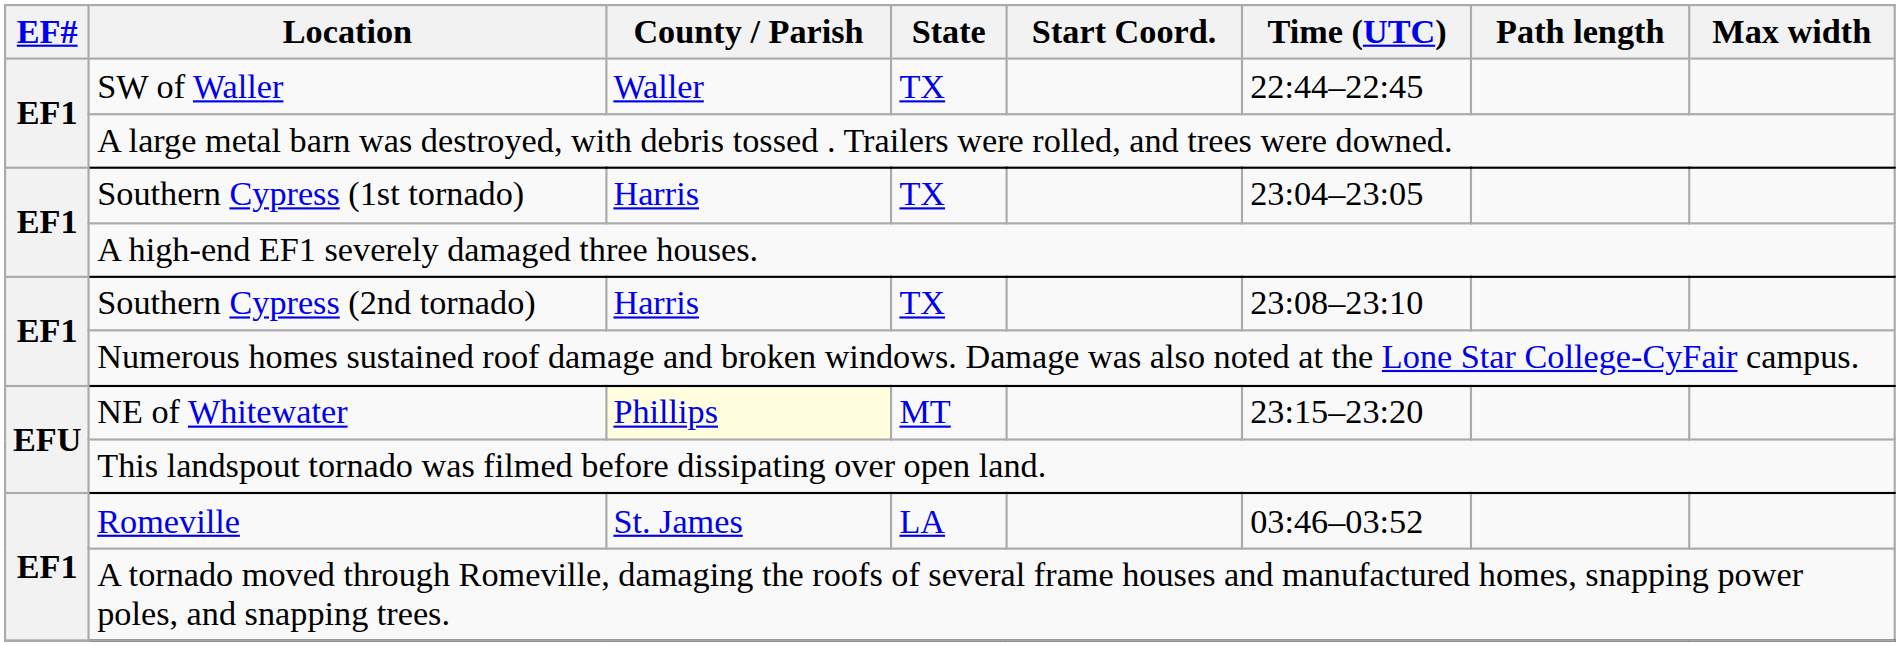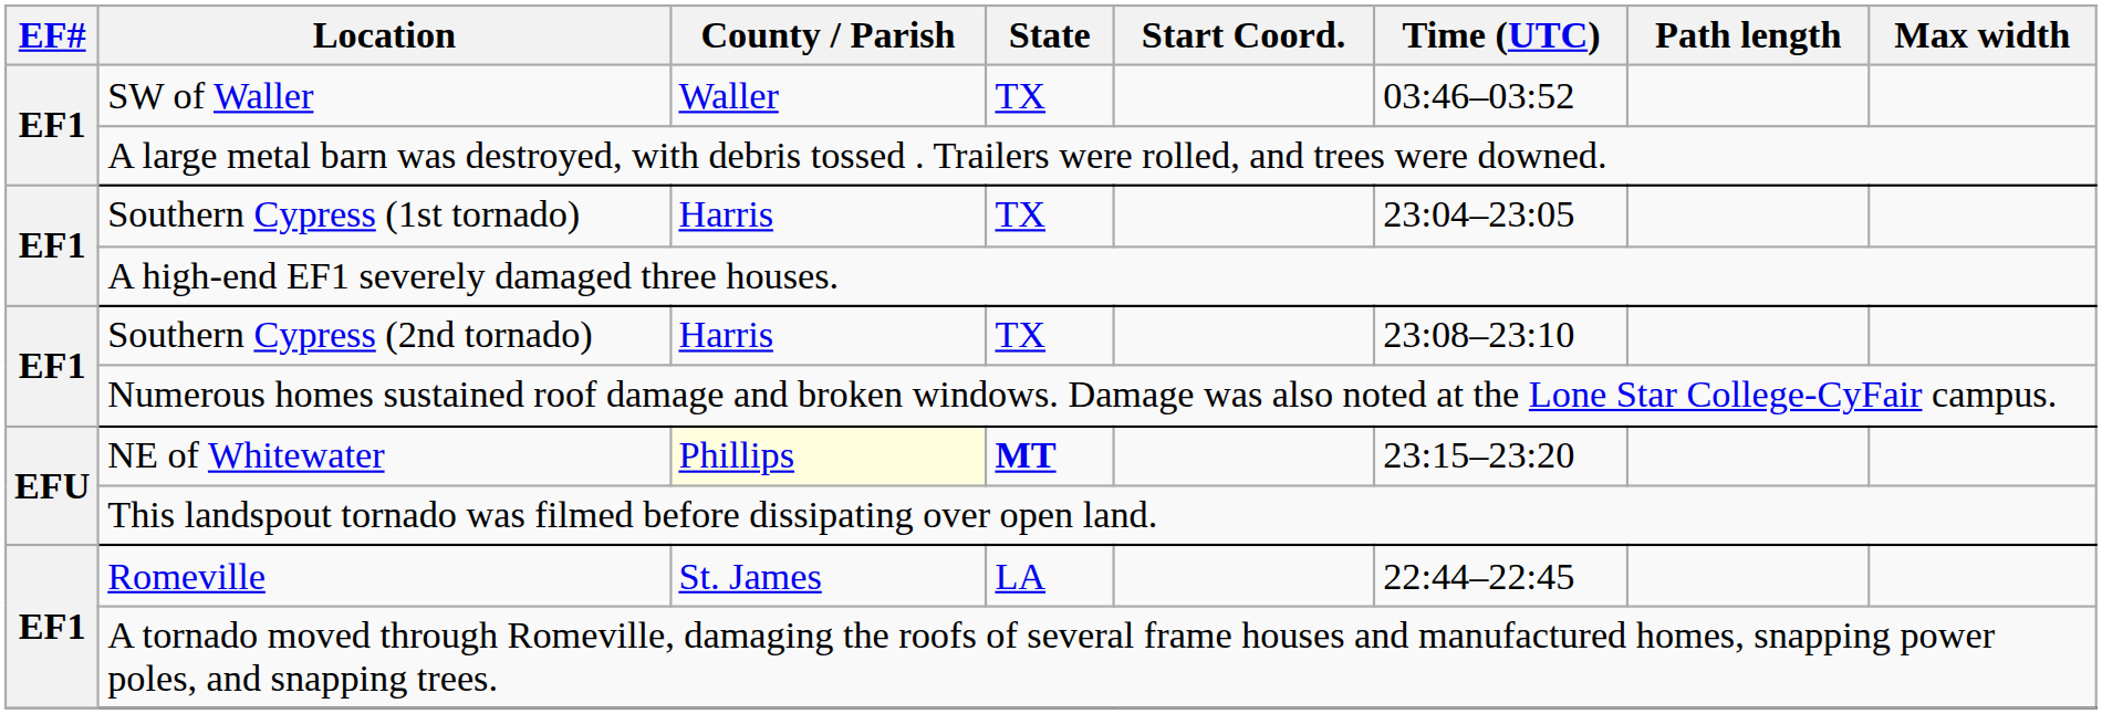SW of Waller | Time (UTC): 22:44–22:45 -> 03:46–03:52
NE of Whitewater | State: normal -> bold
Romeville | Time (UTC): 03:46–03:52 -> 22:44–22:45
